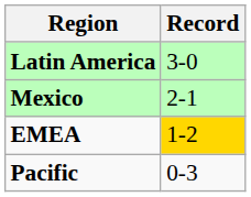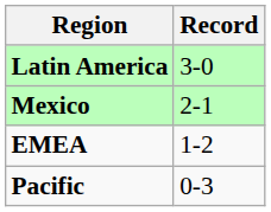EMEA | Record: gold background -> no background
